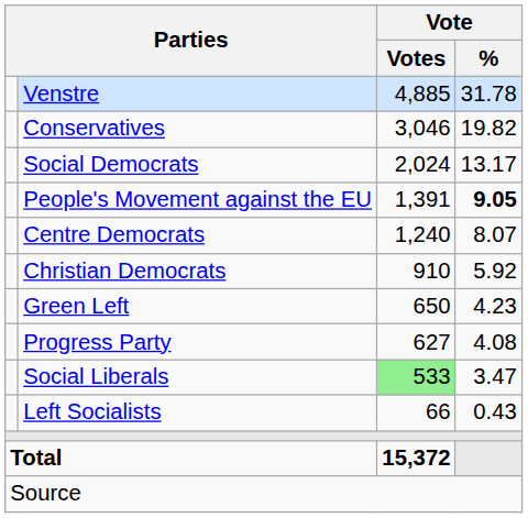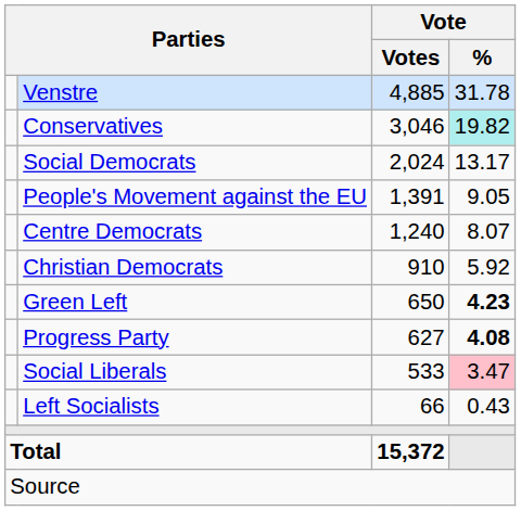Conservatives | Vote / %: no background -> paleturquoise background
People's Movement against the EU | Vote / %: bold -> normal
Green Left | Vote / %: normal -> bold
Progress Party | Vote / %: normal -> bold
Social Liberals | Vote / Votes: lightgreen background -> no background
Social Liberals | Vote / %: no background -> pink background
